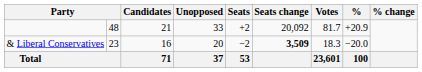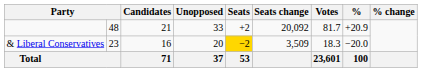& Liberal Conservatives | Seats: no background -> gold background
& Liberal Conservatives | Seats change: bold -> normal
